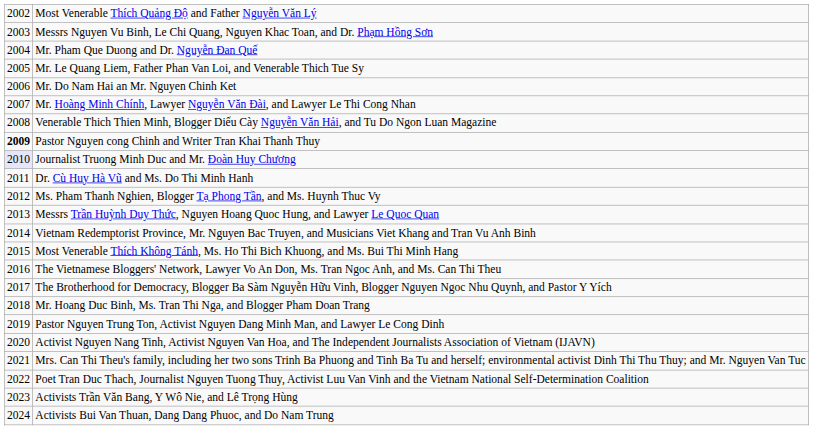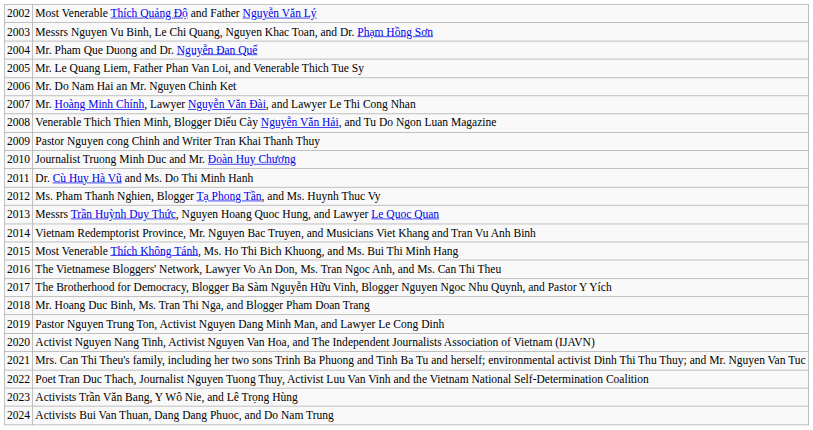Pastor Nguyen cong Chinh and Writer Tran Khai Thanh Thuy | column 1: bold -> normal
Journalist Truong Minh Duc and Mr. Đoàn Huy Chương | column 1: lavender background -> no background
